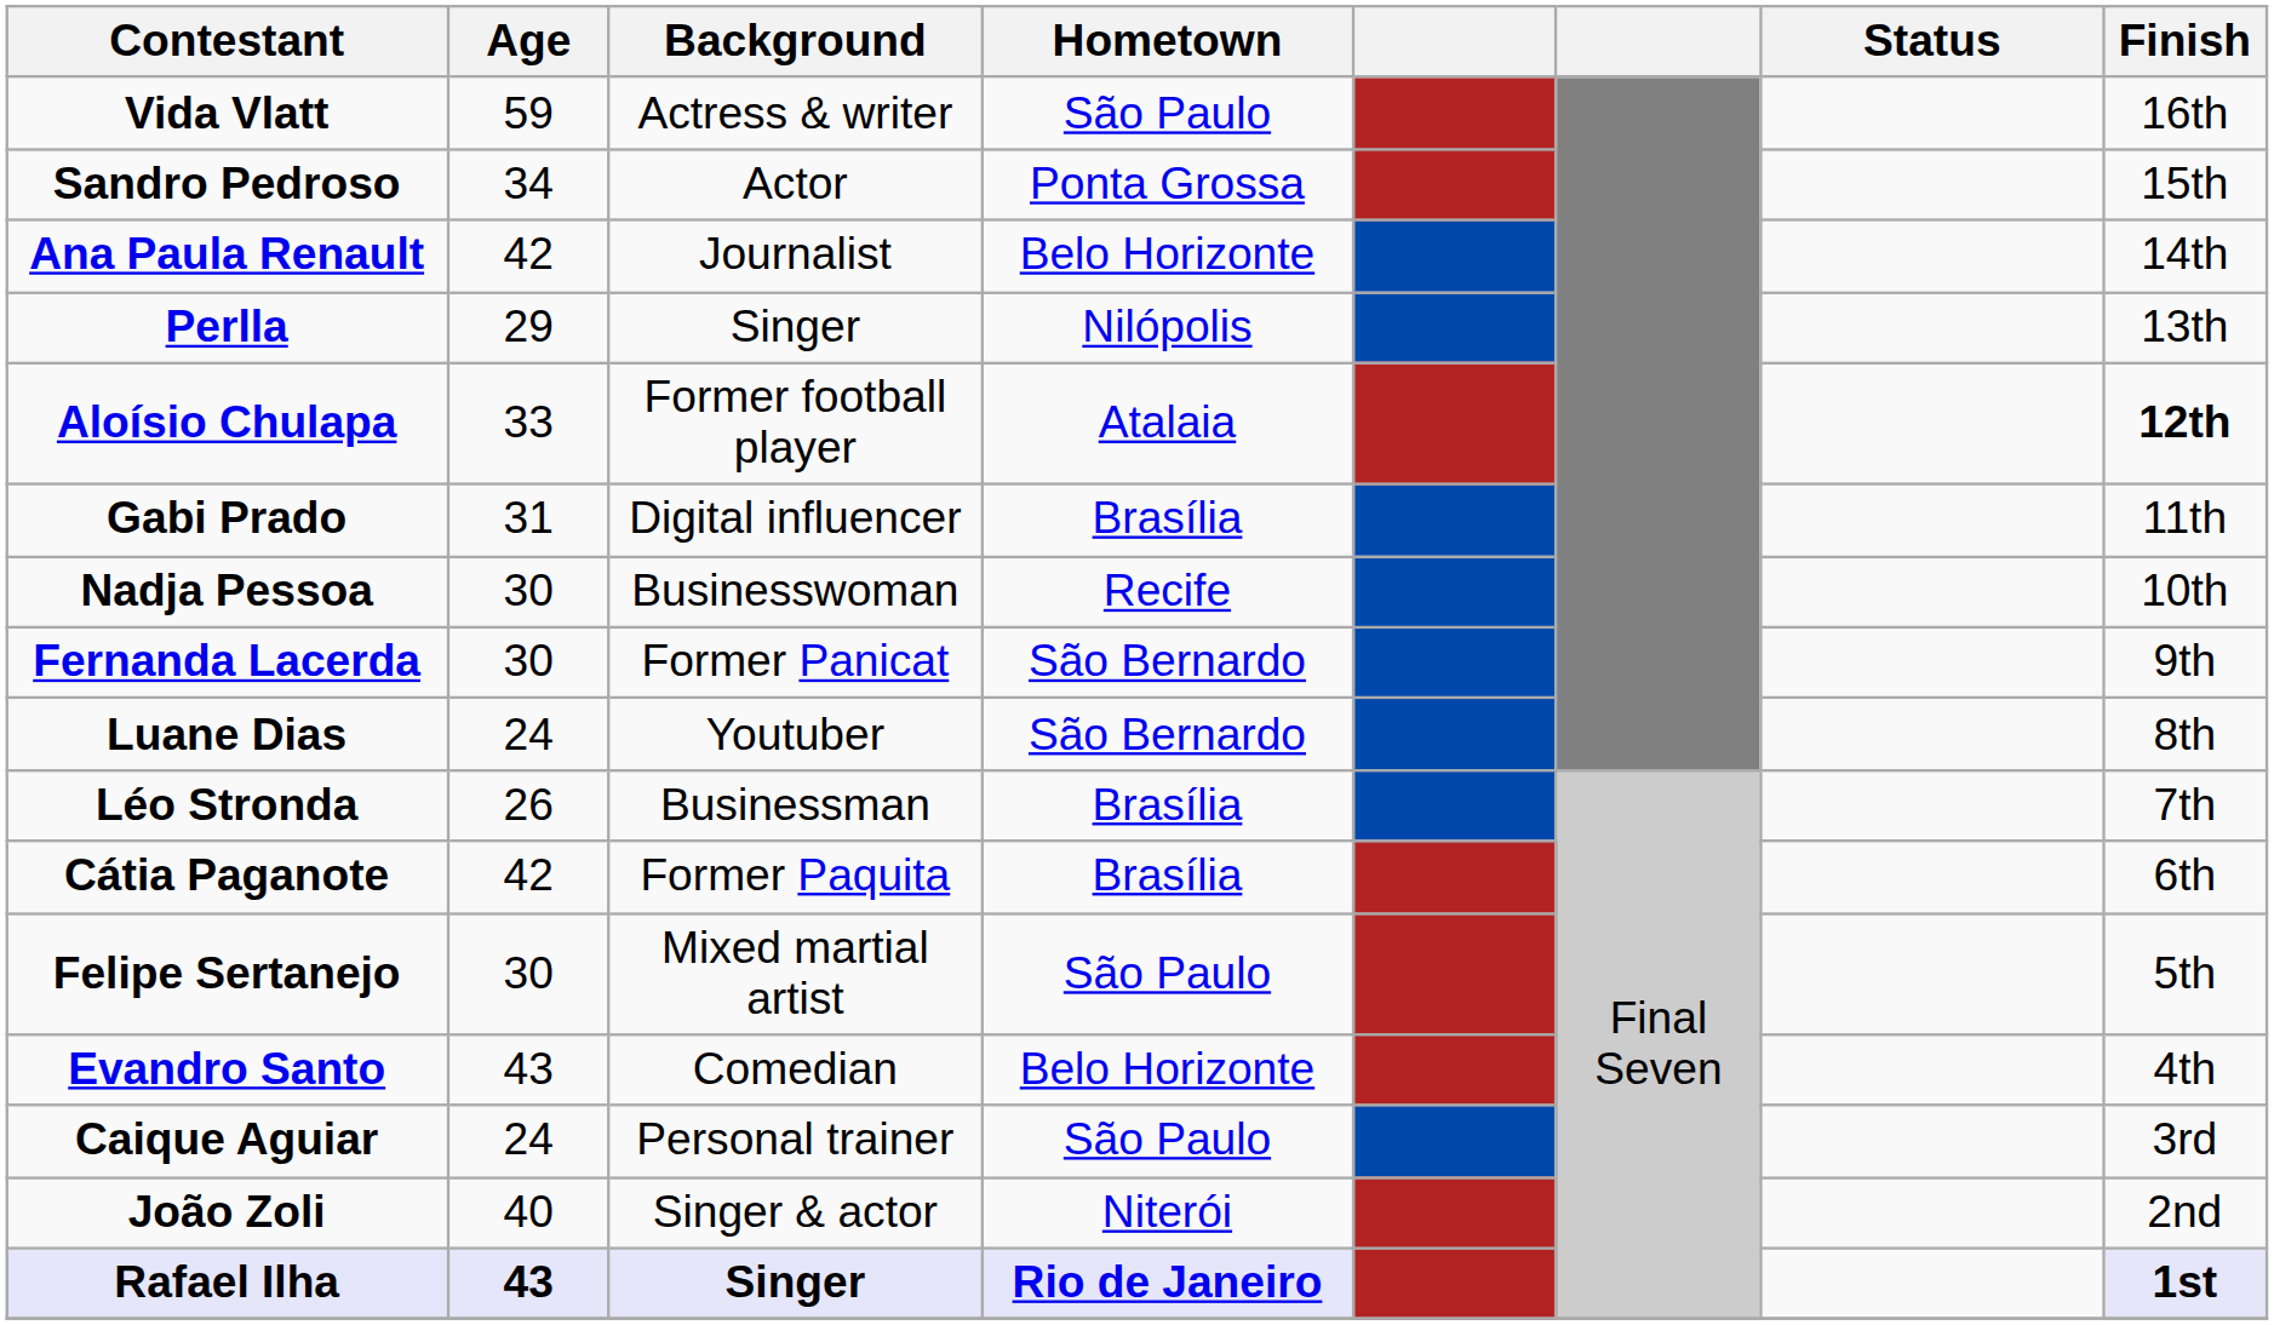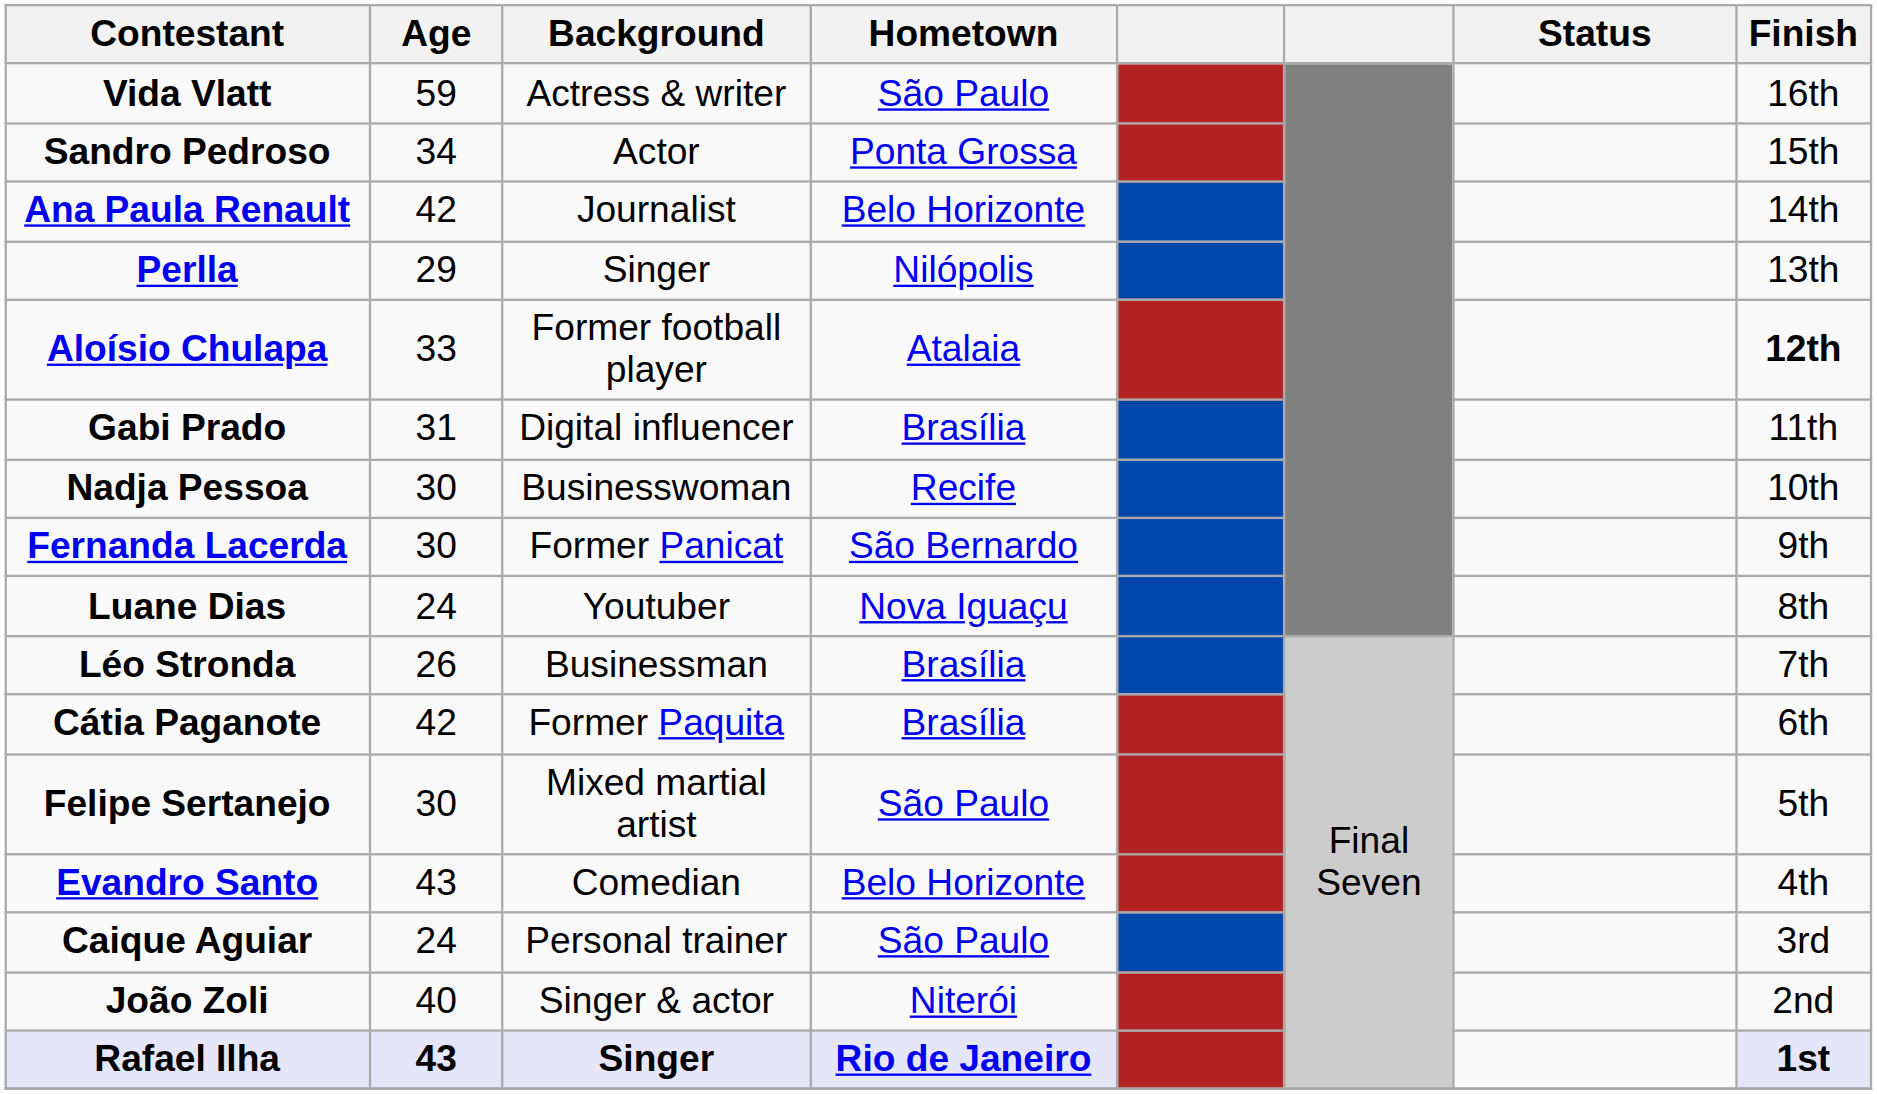Luane Dias | Hometown: São Bernardo -> Nova Iguaçu
